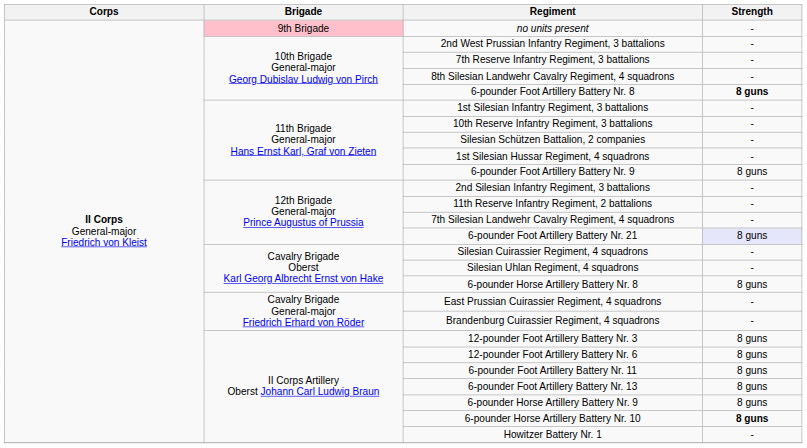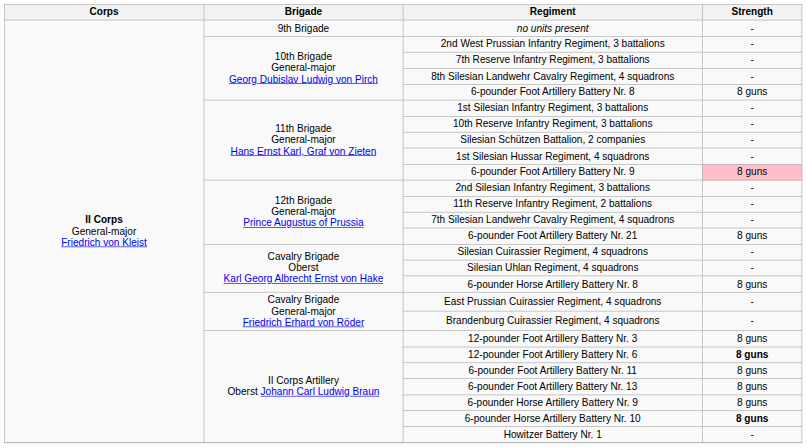no units present | Brigade: pink background -> no background
6-pounder Foot Artillery Battery Nr. 8 | Strength: bold -> normal
6-pounder Foot Artillery Battery Nr. 9 | Strength: no background -> pink background
6-pounder Foot Artillery Battery Nr. 21 | Strength: lavender background -> no background
12-pounder Foot Artillery Battery Nr. 6 | Strength: normal -> bold
